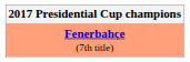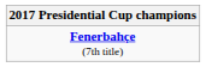row 2 | column 1: lightsalmon background -> no background
